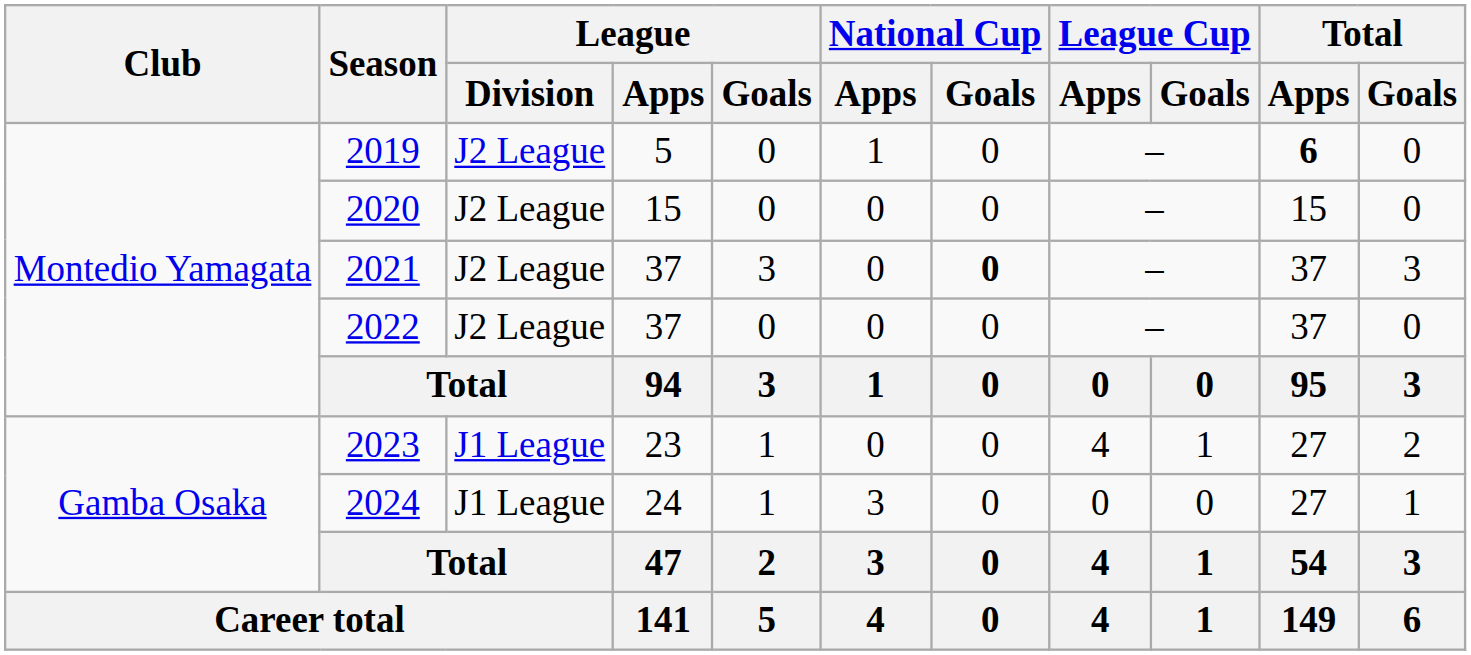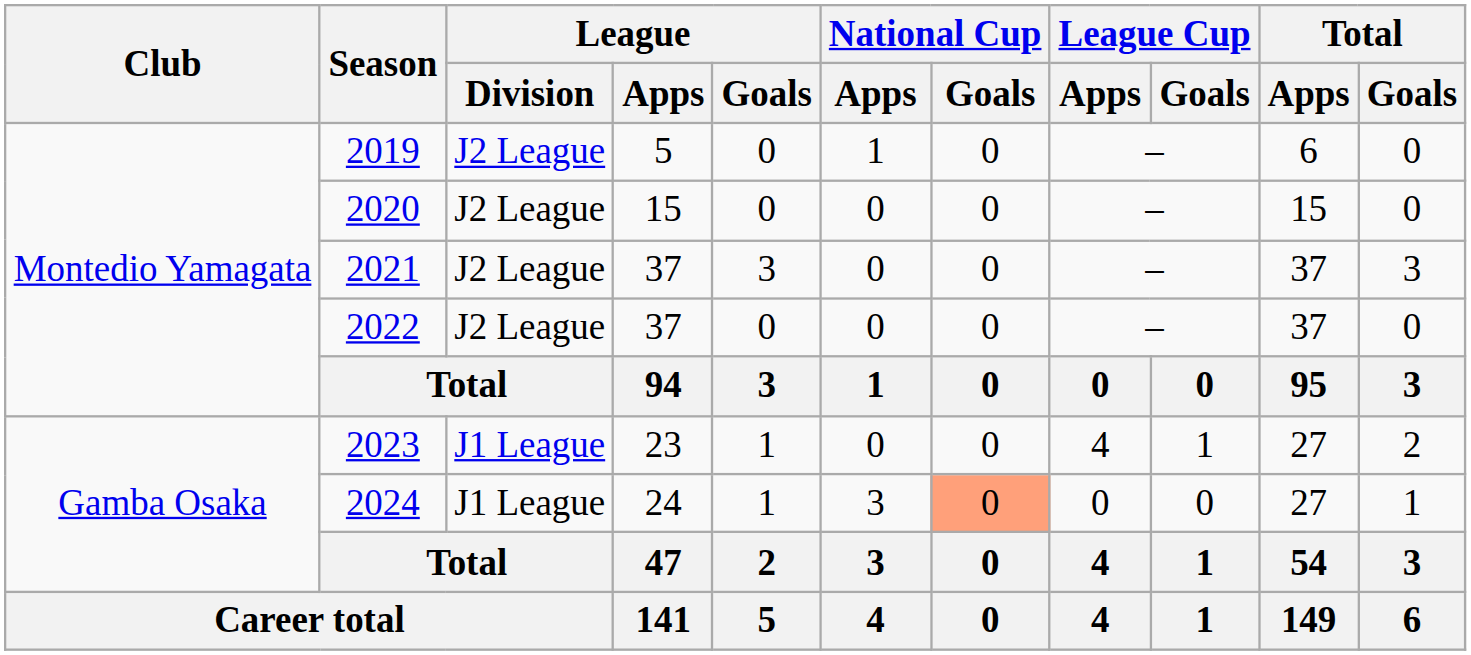2019 | Total / Apps: bold -> normal
2021 | National Cup / Goals: bold -> normal
2024 | National Cup / Goals: no background -> lightsalmon background
